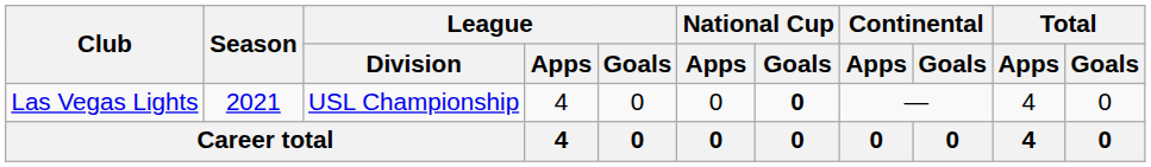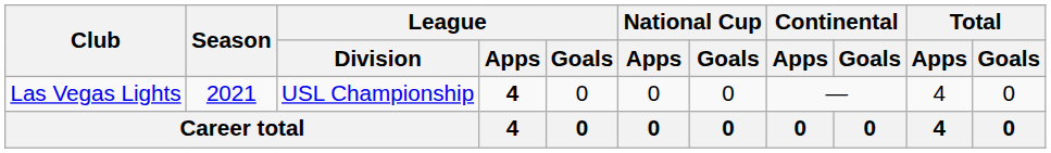Las Vegas Lights | League / Apps: normal -> bold
Las Vegas Lights | National Cup / Goals: bold -> normal
